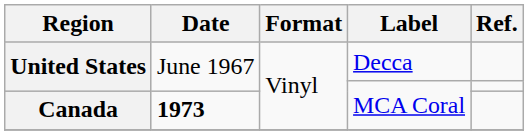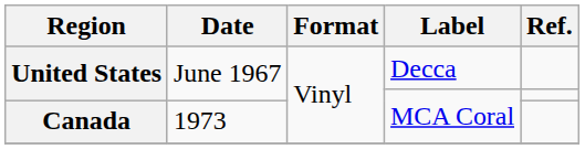Canada | Date: bold -> normal
